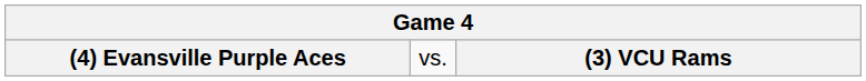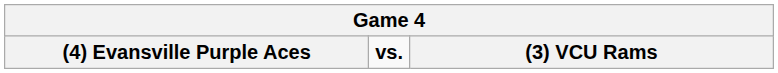(4) Evansville Purple Aces | column 2: normal -> bold
